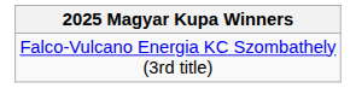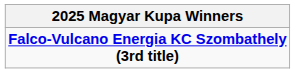row 2 | column 1: normal -> bold
